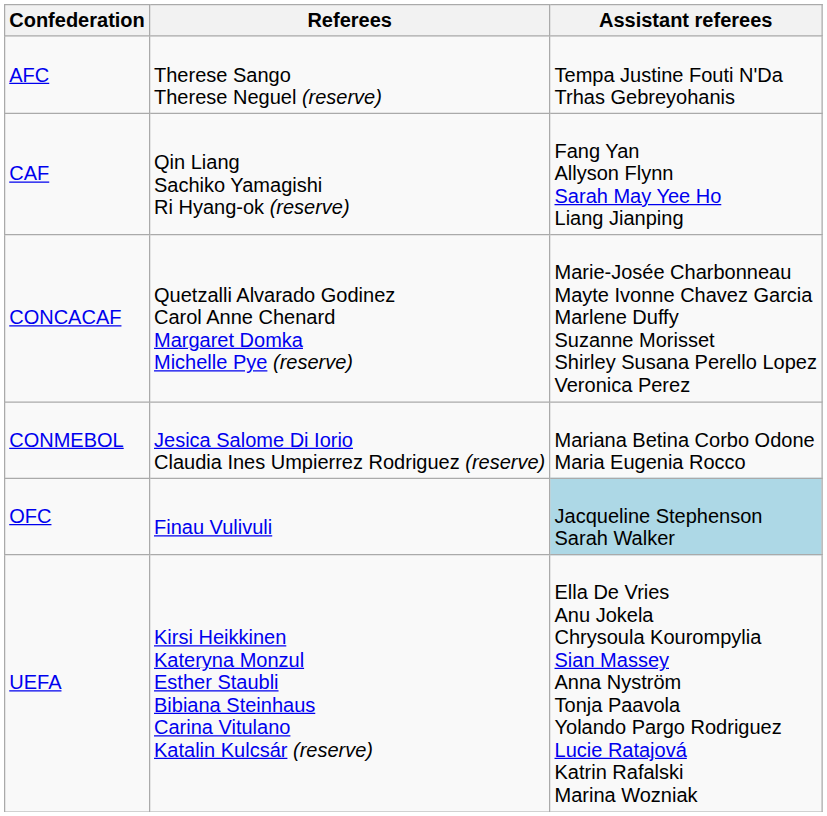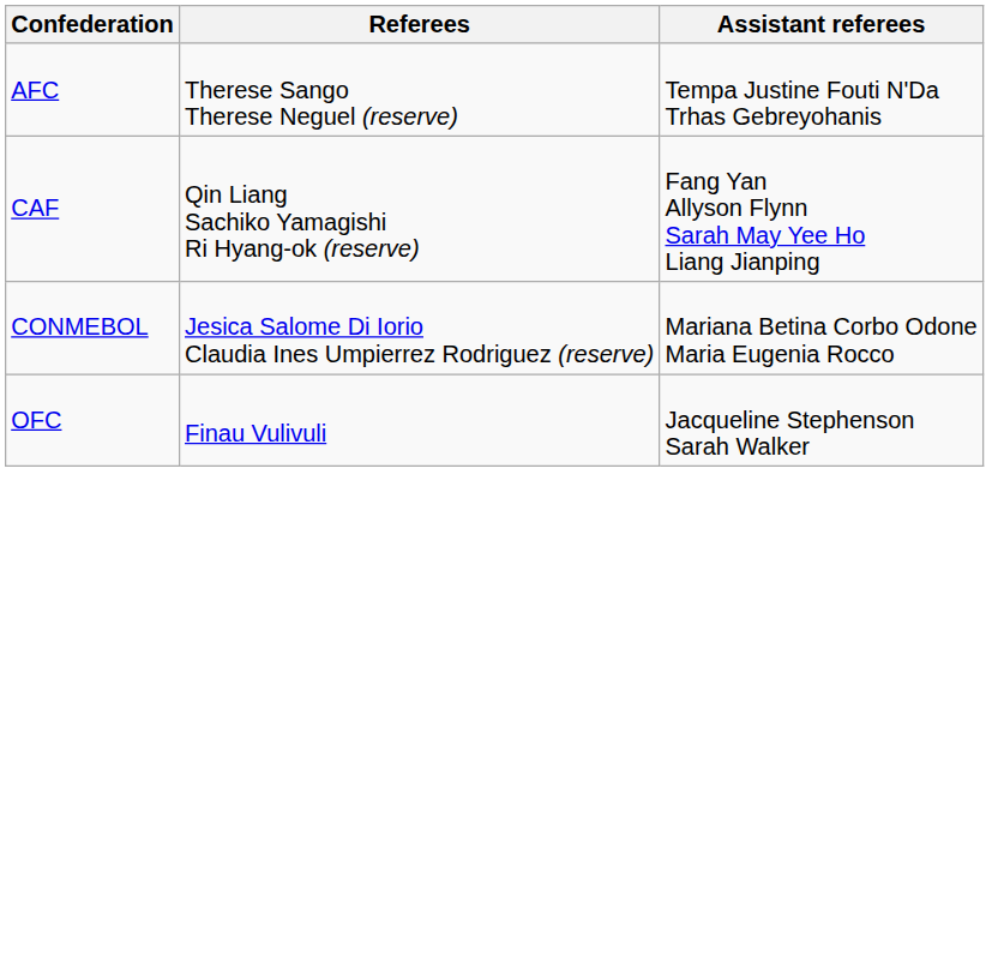- row: CONCACAF | Quetzalli Alvarado Godinez Carol Anne Chenard Margaret Domka Michelle Pye (reserve) | Marie-Josée Charbonneau Mayte Ivonne Chavez Garcia Marlene Duffy Suzanne Morisset Shirley Susana Perello Lopez Veronica Perez
OFC | Assistant referees: lightblue background -> no background
- row: UEFA | Kirsi Heikkinen Kateryna Monzul Esther Staubli Bibiana Steinhaus Carina Vitulano Katalin Kulcsár (reserve) | Ella De Vries Anu Jokela Chrysoula Kourompylia Sian Massey Anna Nyström Tonja Paavola Yolando Pargo Rodriguez Lucie Ratajová Katrin Rafalski Marina Wozniak
